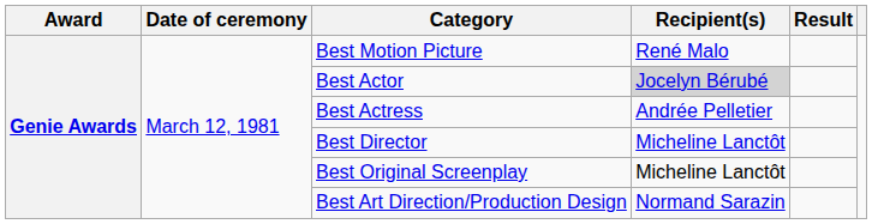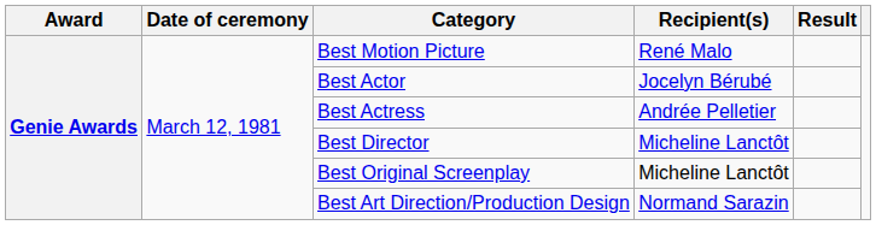Best Actor | Recipient(s): lightgrey background -> no background
